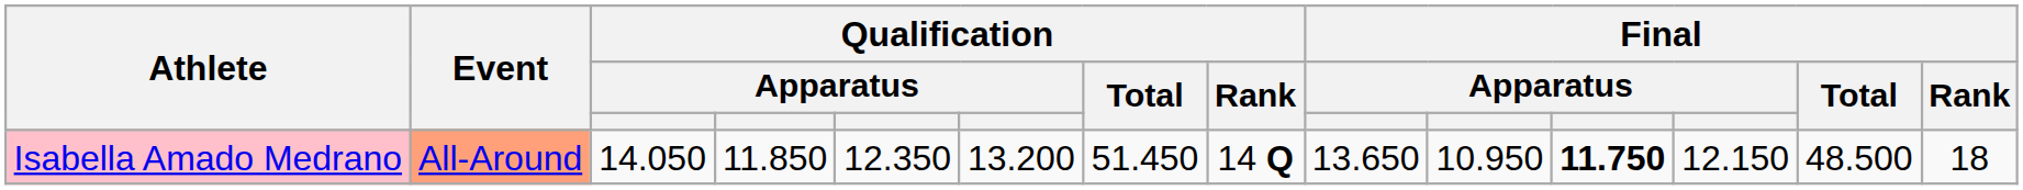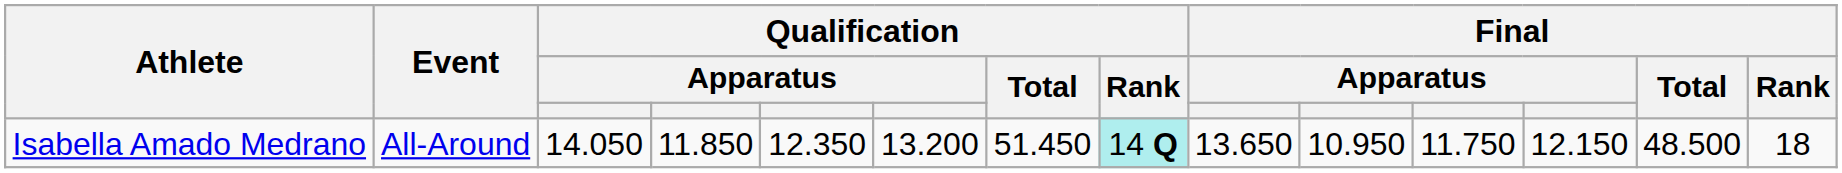row 4 | Athlete: pink background -> no background
row 4 | Event: lightsalmon background -> no background
row 4 | Qualification / Rank: no background -> paleturquoise background
row 4 | column 11: bold -> normal
